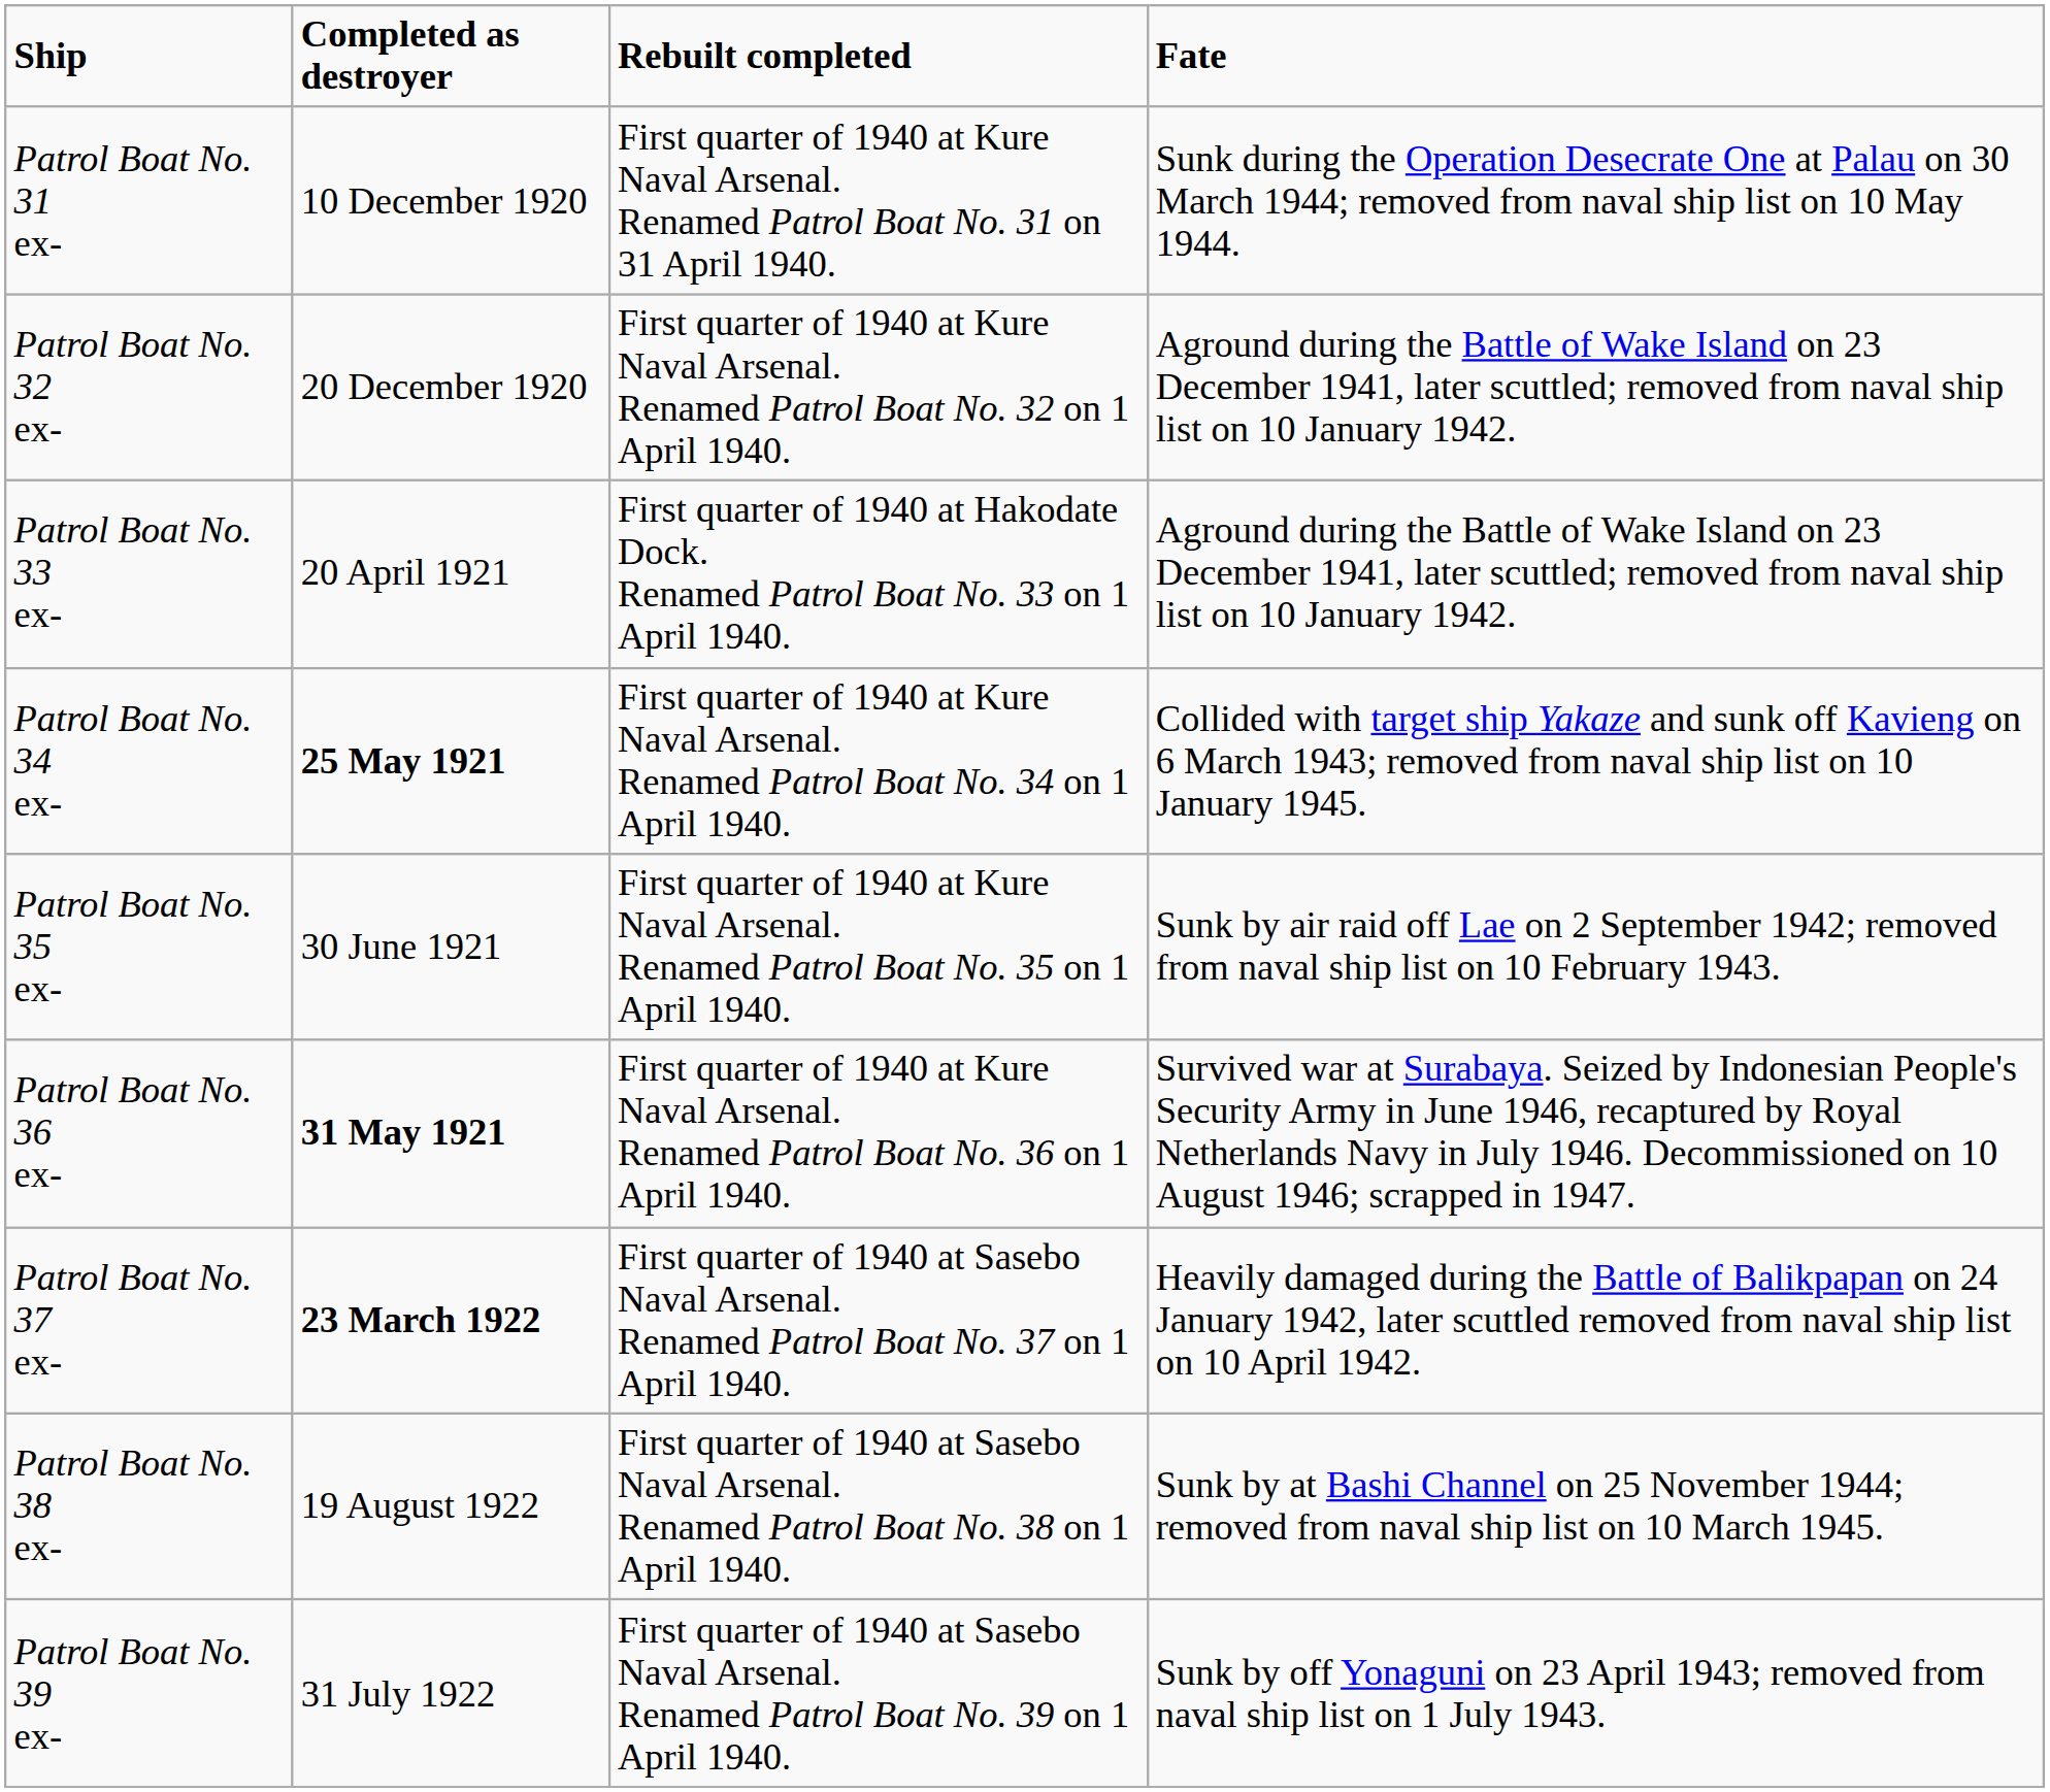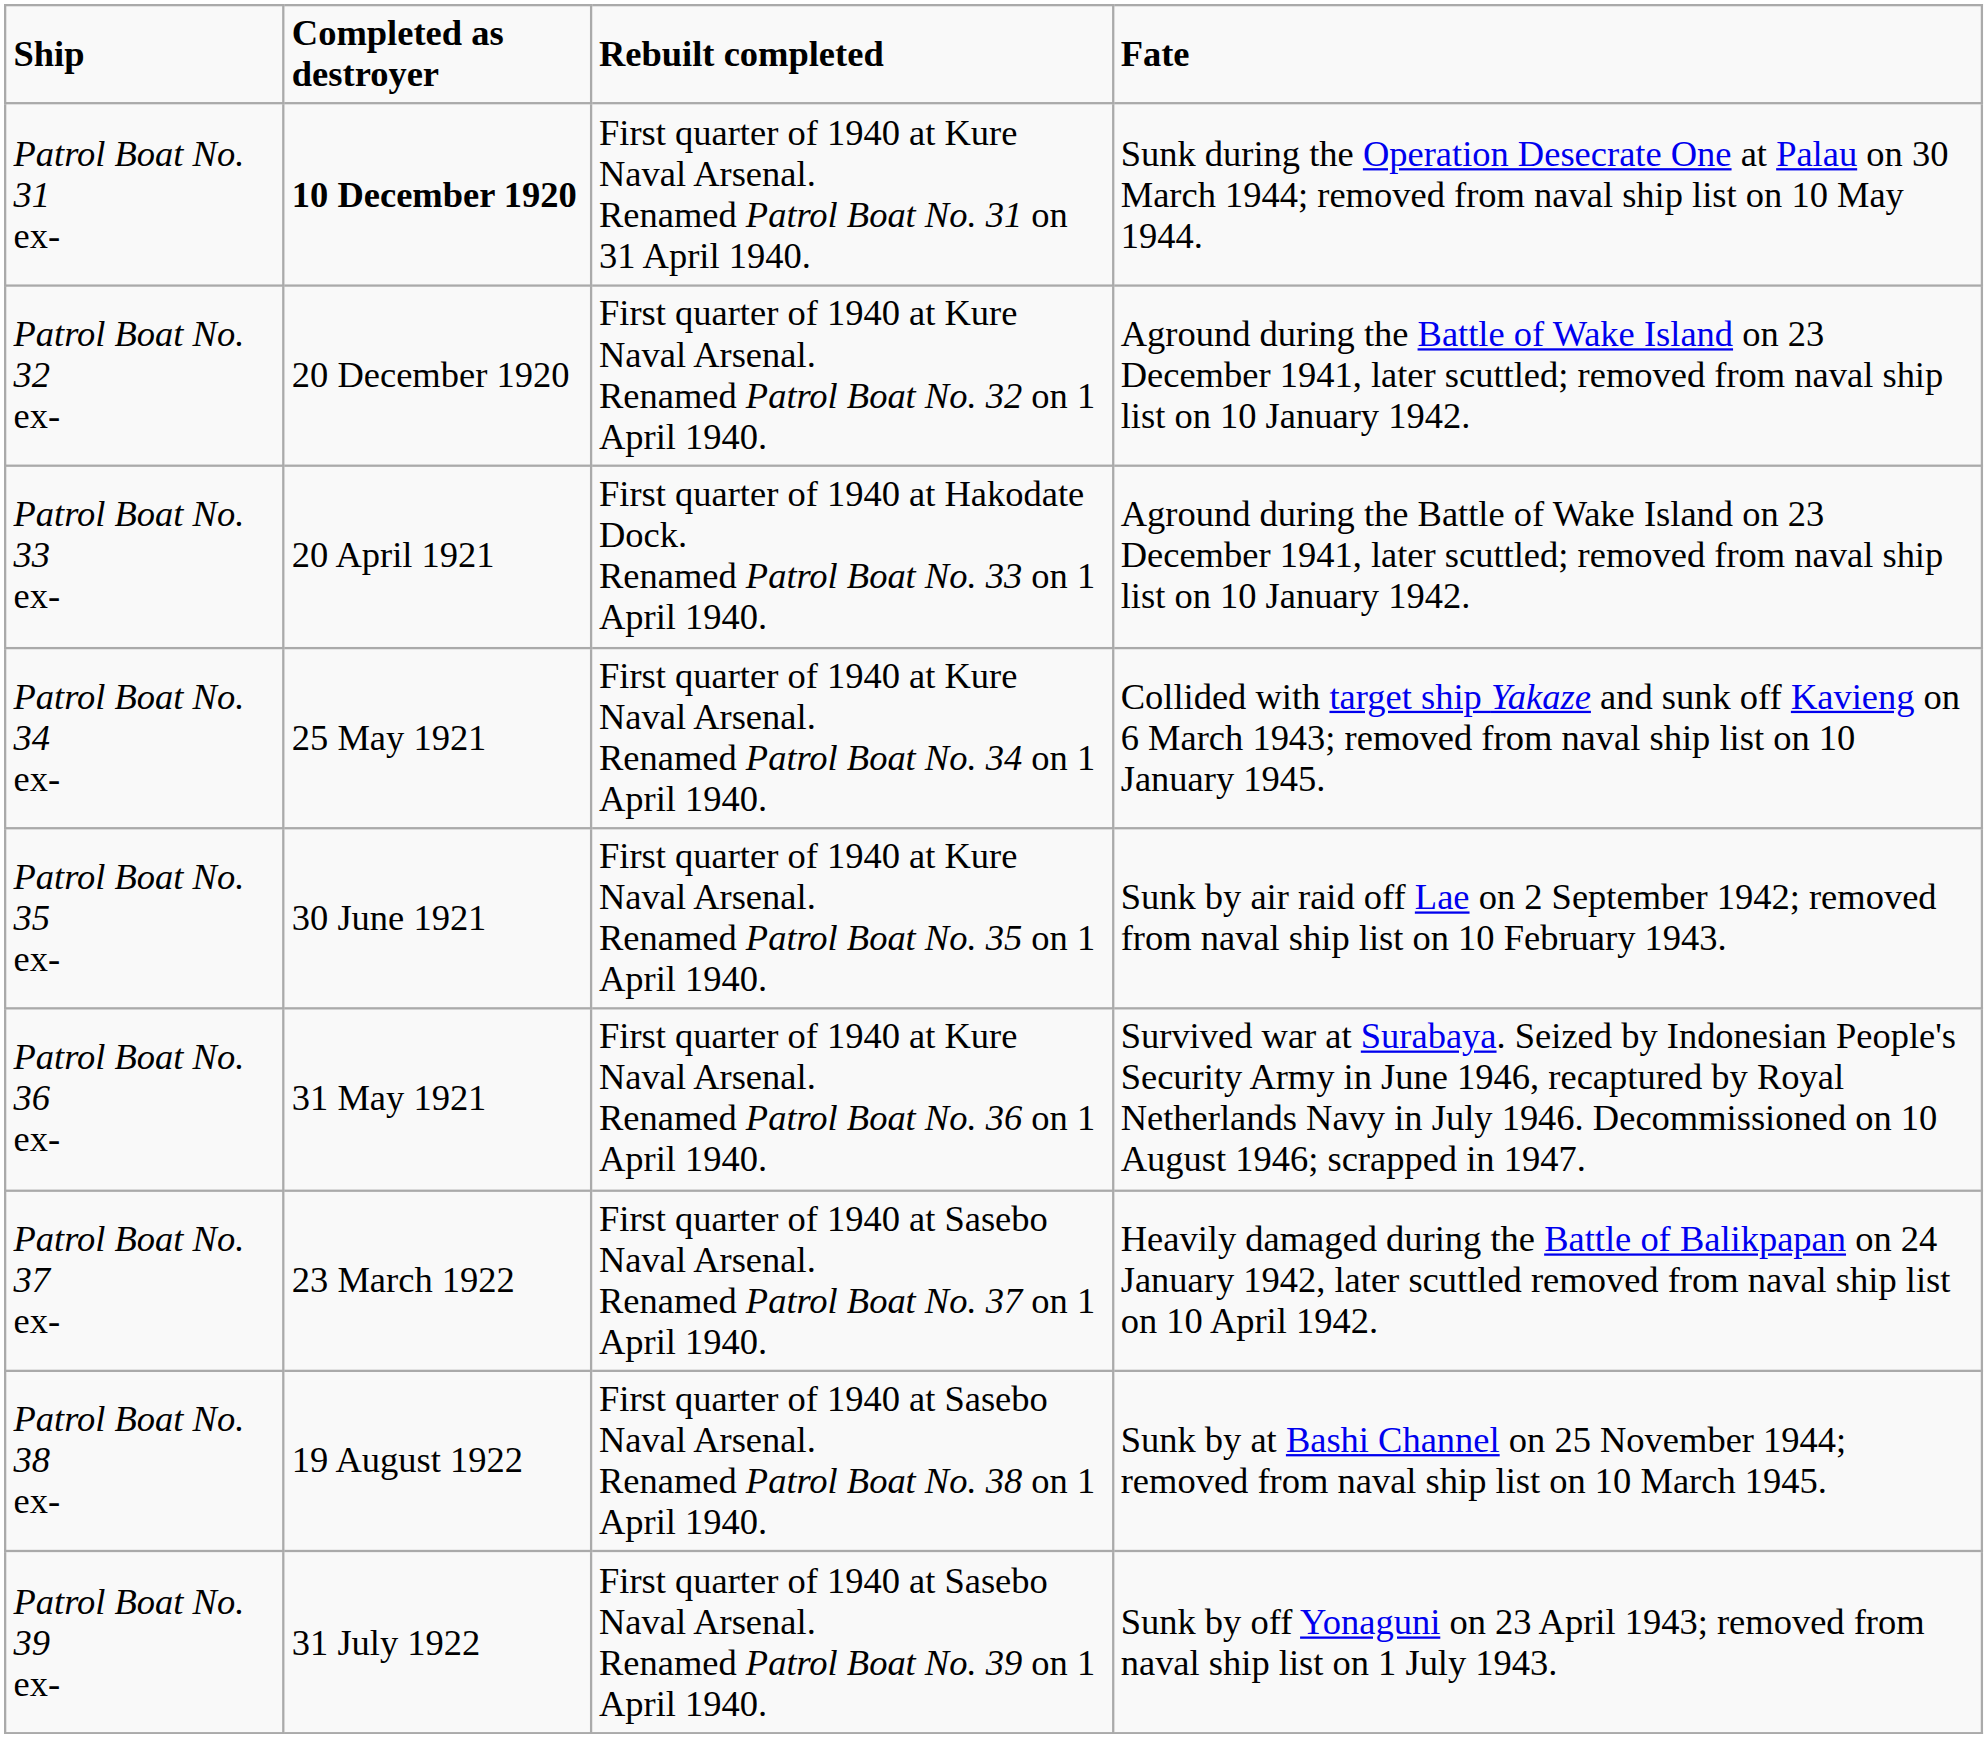Patrol Boat No. 31 ex- | Completed as destroyer: normal -> bold
Patrol Boat No. 34 ex- | Completed as destroyer: bold -> normal
Patrol Boat No. 36 ex- | Completed as destroyer: bold -> normal
Patrol Boat No. 37 ex- | Completed as destroyer: bold -> normal
